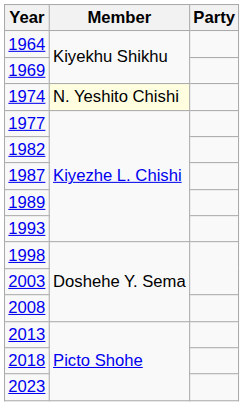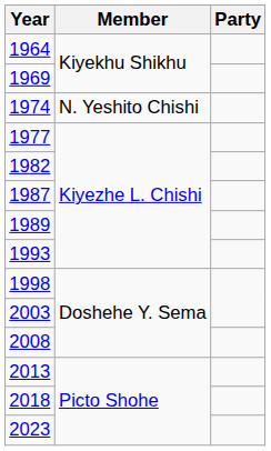1974 | Member: lightyellow background -> no background
